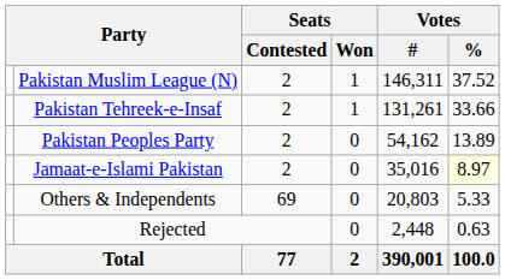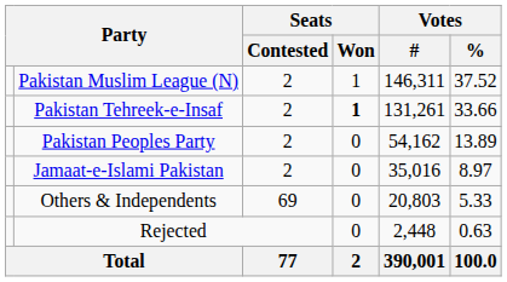Pakistan Tehreek-e-Insaf | Seats / Won: normal -> bold
Jamaat-e-Islami Pakistan | Votes / %: lightyellow background -> no background
